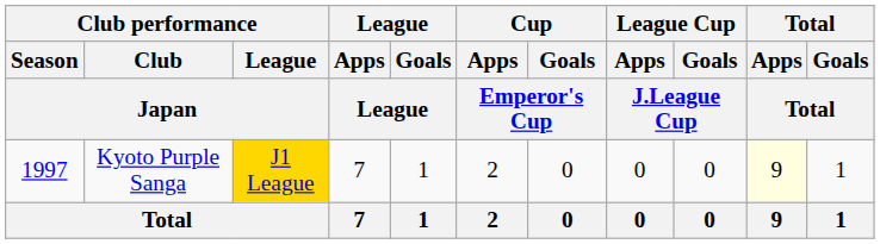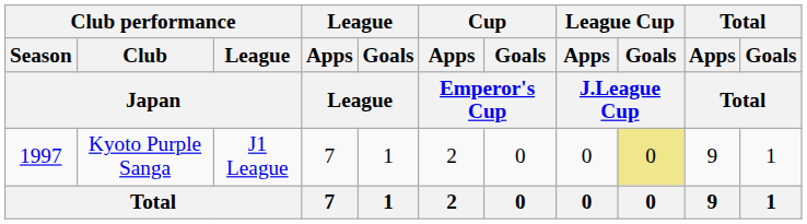Kyoto Purple Sanga | Club performance / League / Japan: gold background -> no background
Kyoto Purple Sanga | League Cup / Goals / J.League Cup: no background -> khaki background
Kyoto Purple Sanga | Total / Apps / Total: lightyellow background -> no background
